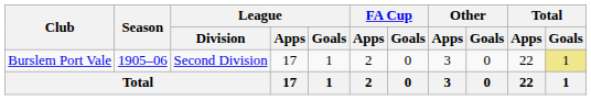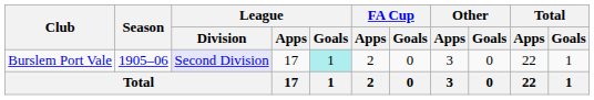Burslem Port Vale | League / Division: no background -> lavender background
Burslem Port Vale | League / Goals: no background -> paleturquoise background
Burslem Port Vale | Total / Goals: khaki background -> no background
